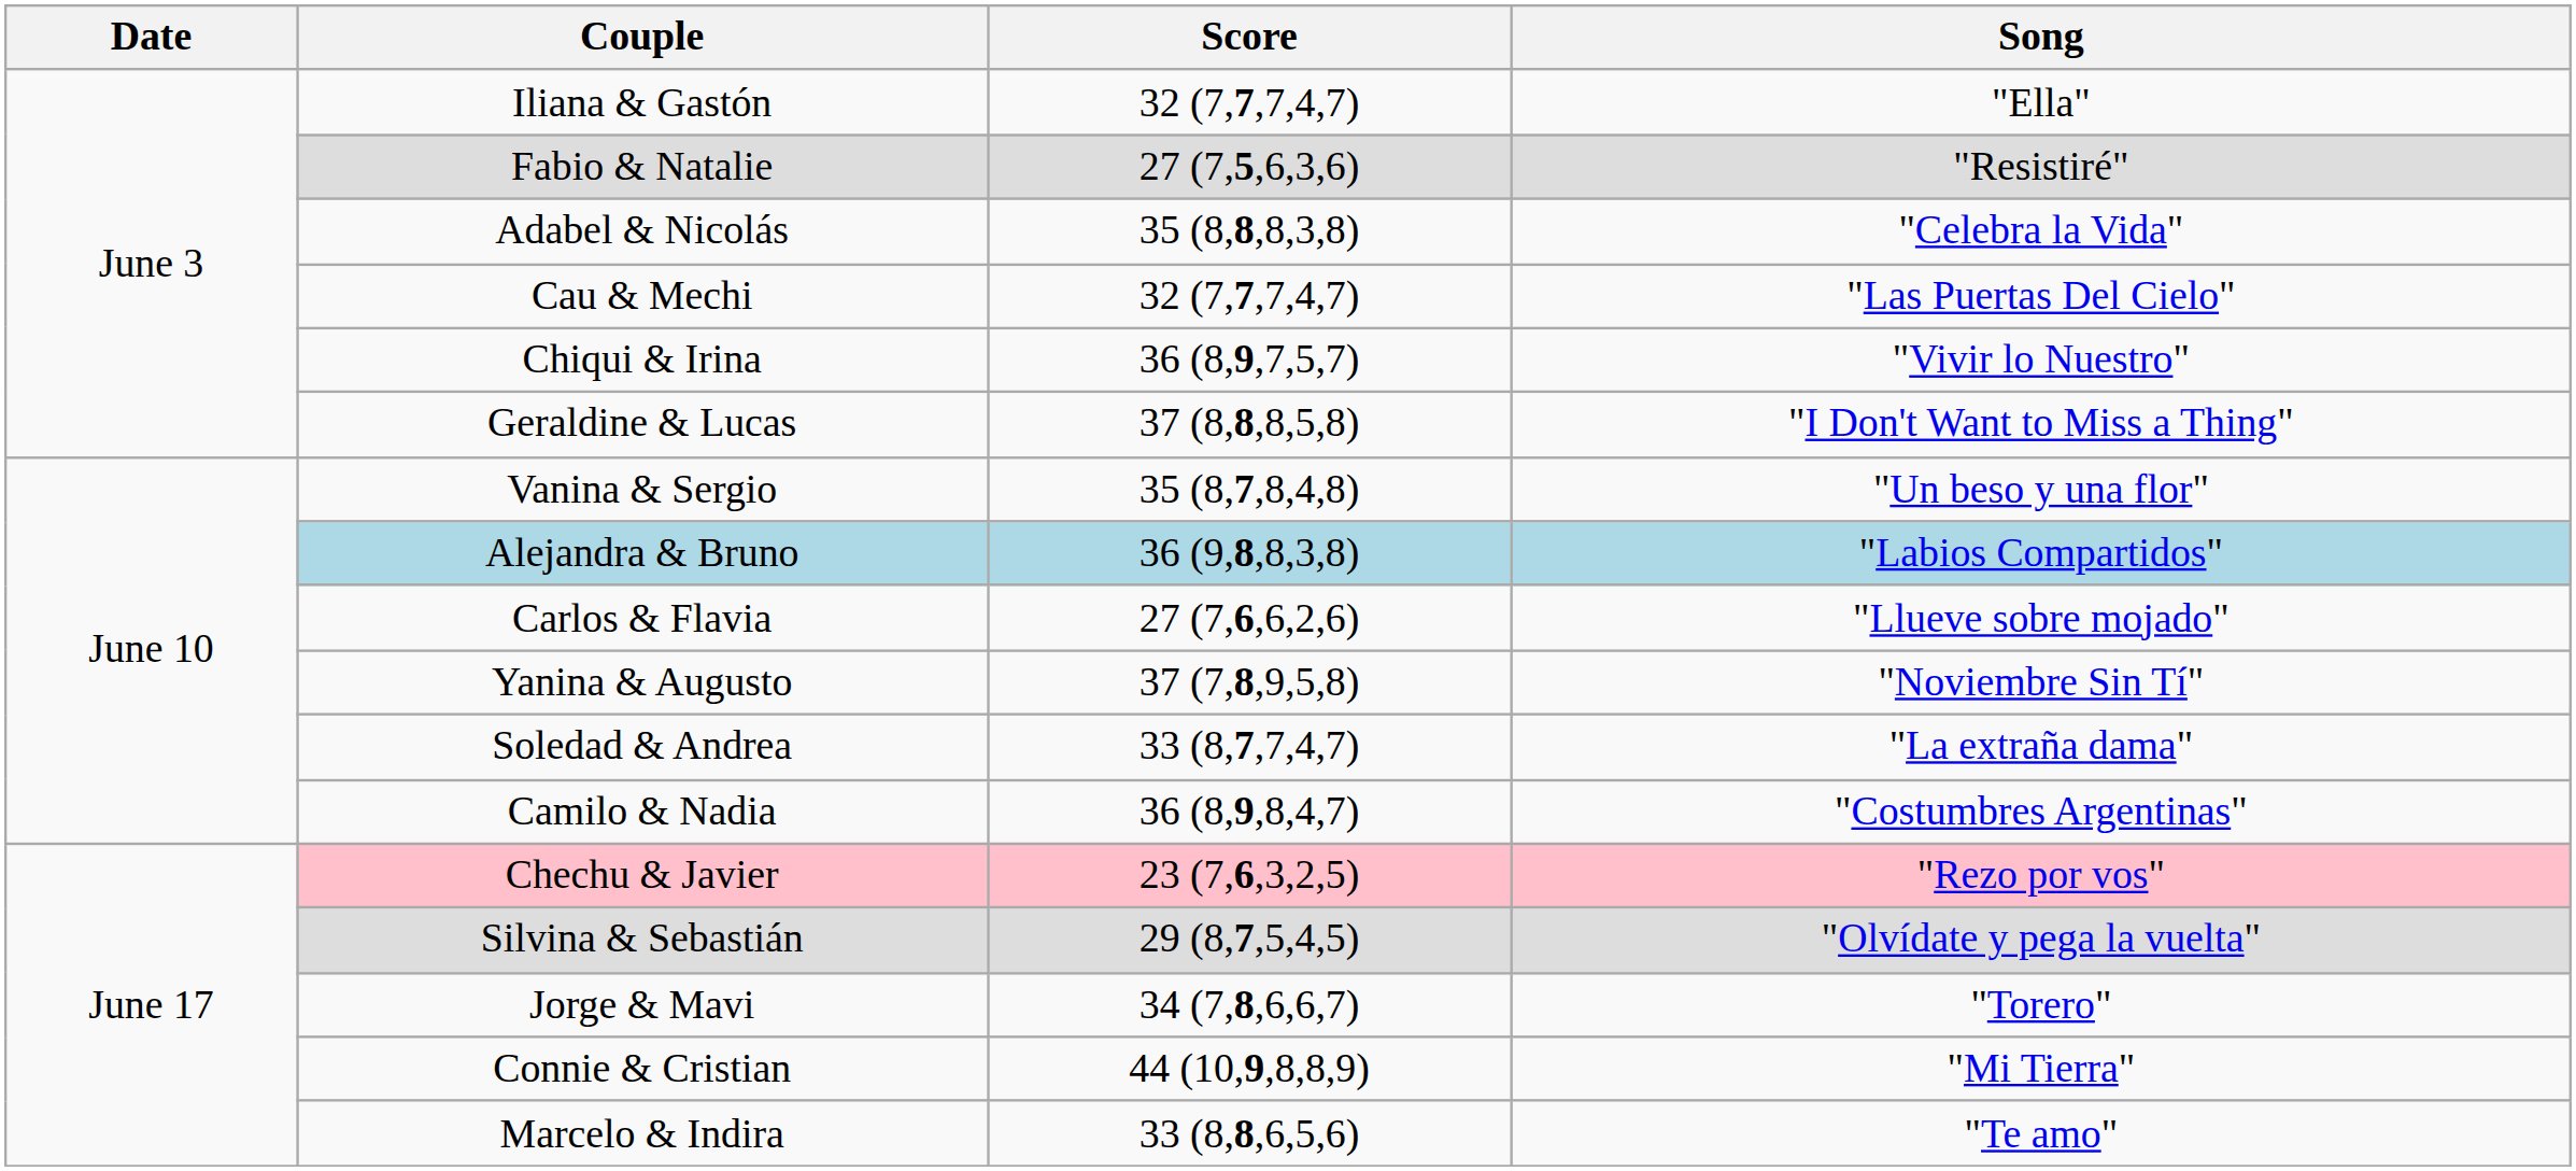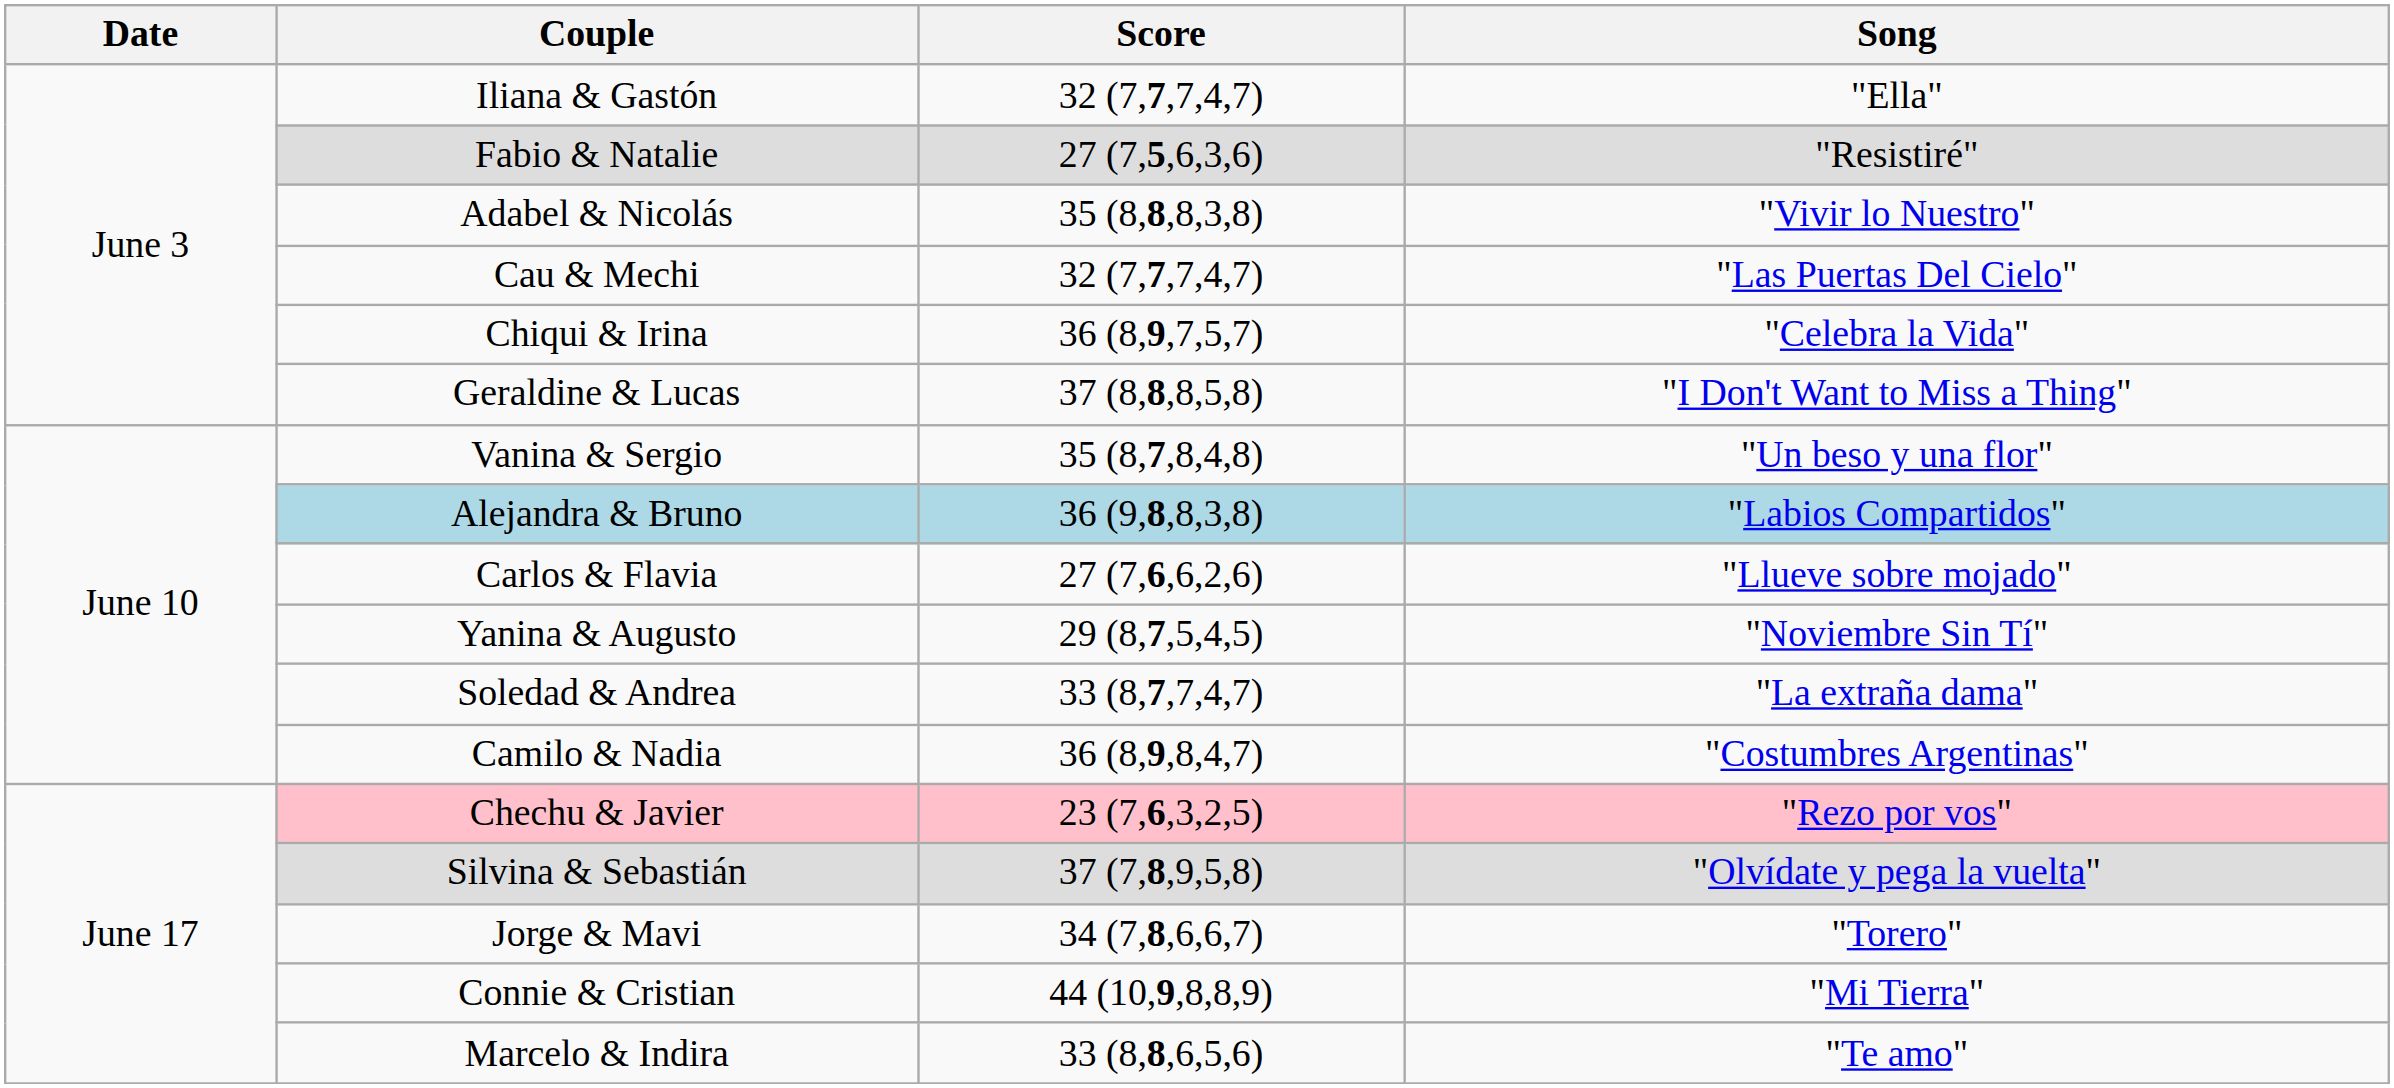Adabel & Nicolás | Song: "Celebra la Vida" -> "Vivir lo Nuestro"
Chiqui & Irina | Song: "Vivir lo Nuestro" -> "Celebra la Vida"
Yanina & Augusto | Score: 37 (7,8,9,5,8) -> 29 (8,7,5,4,5)
Silvina & Sebastián | Score: 29 (8,7,5,4,5) -> 37 (7,8,9,5,8)
